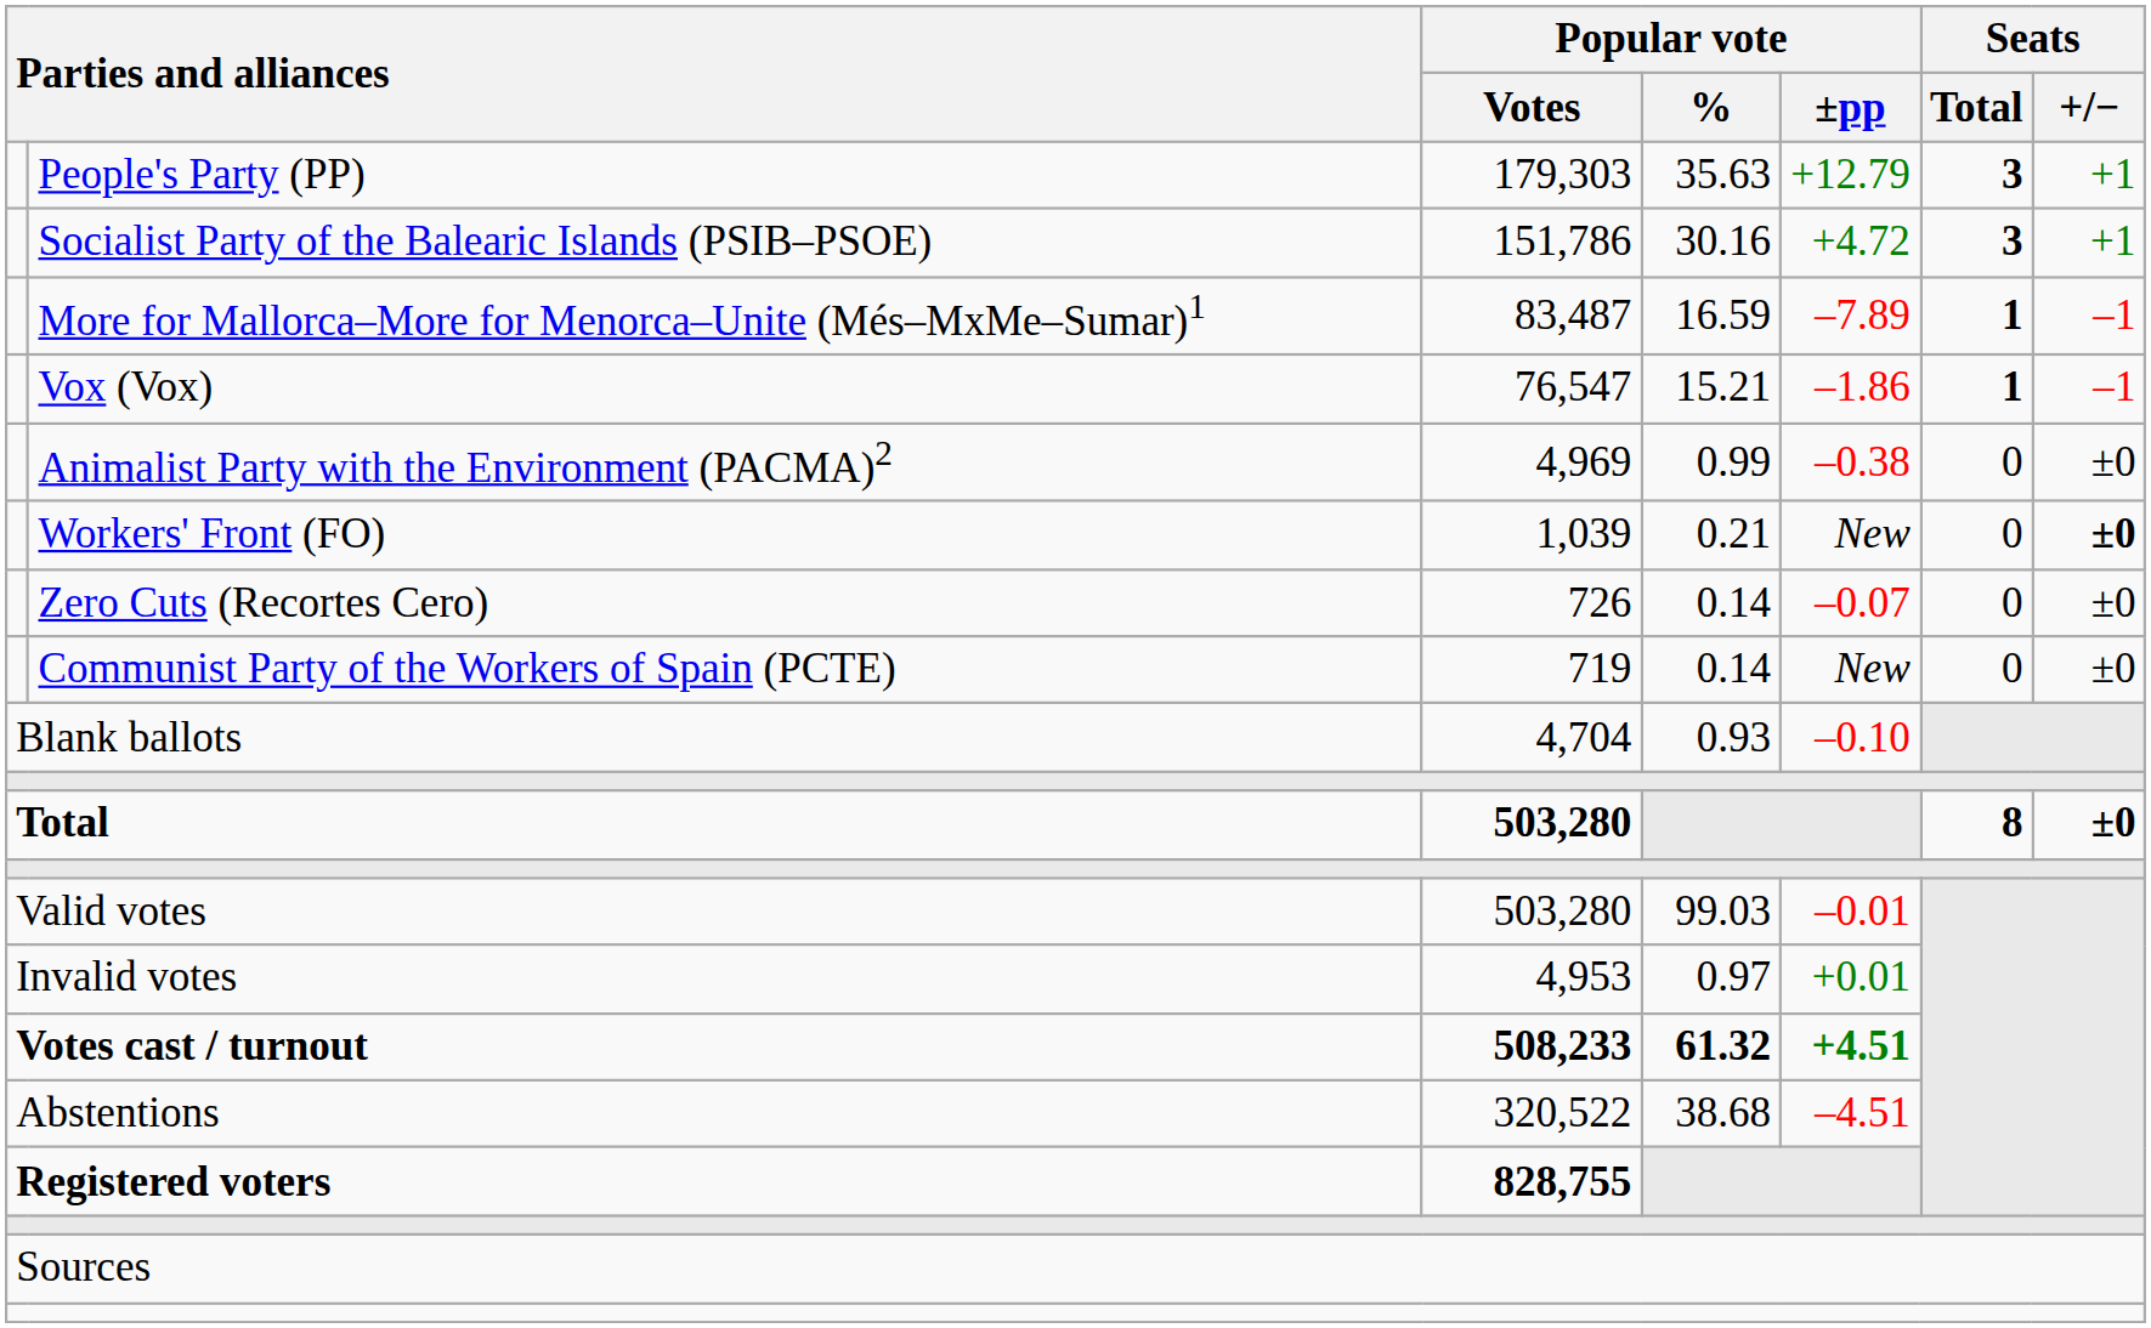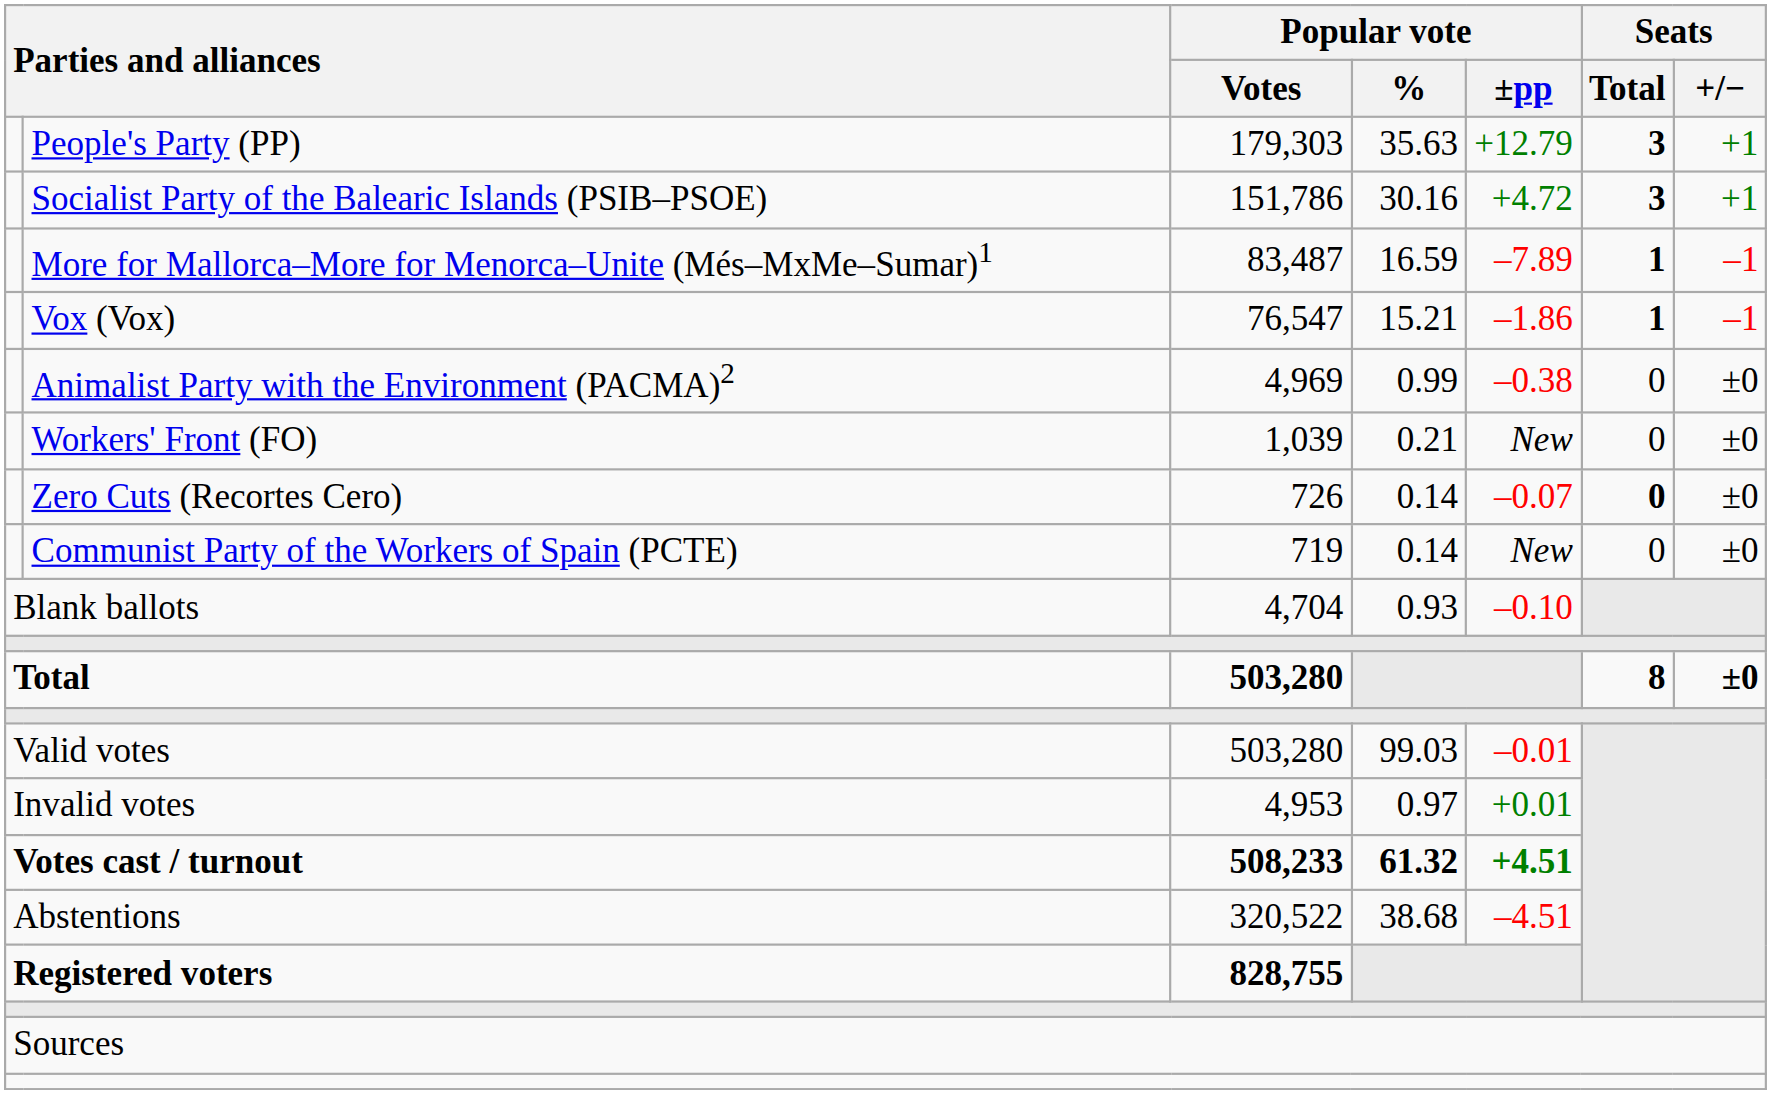Workers' Front (FO) | Seats / +/−: bold -> normal
Zero Cuts (Recortes Cero) | Seats / Total: normal -> bold
